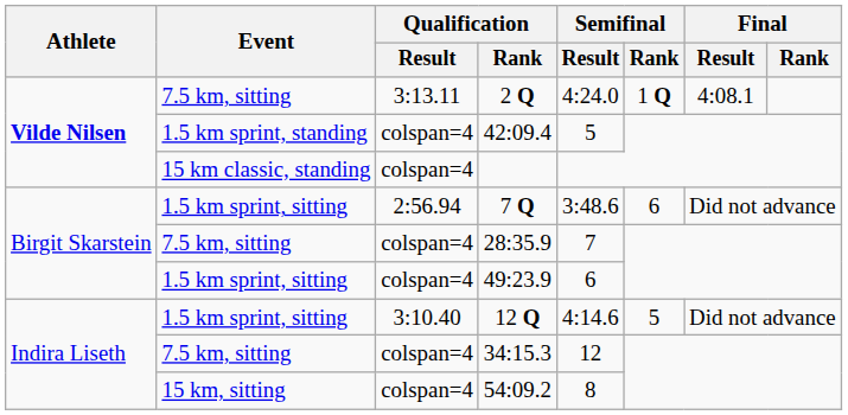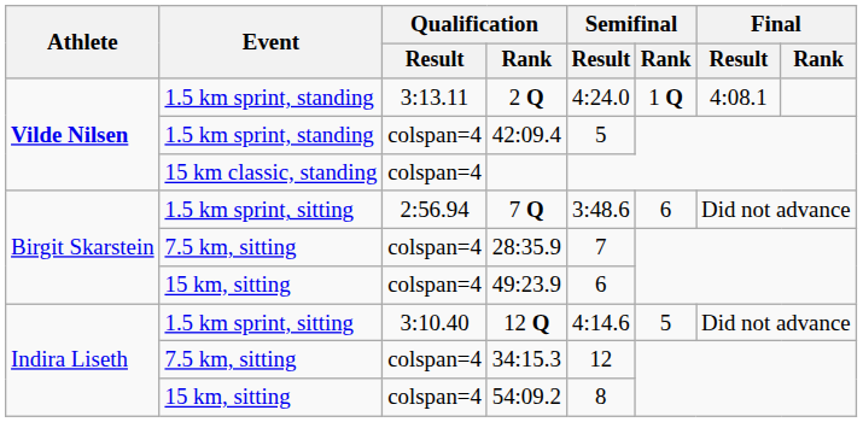2 Q | Event: 7.5 km, sitting -> 1.5 km sprint, standing
49:23.9 | Event: 1.5 km sprint, sitting -> 15 km, sitting
